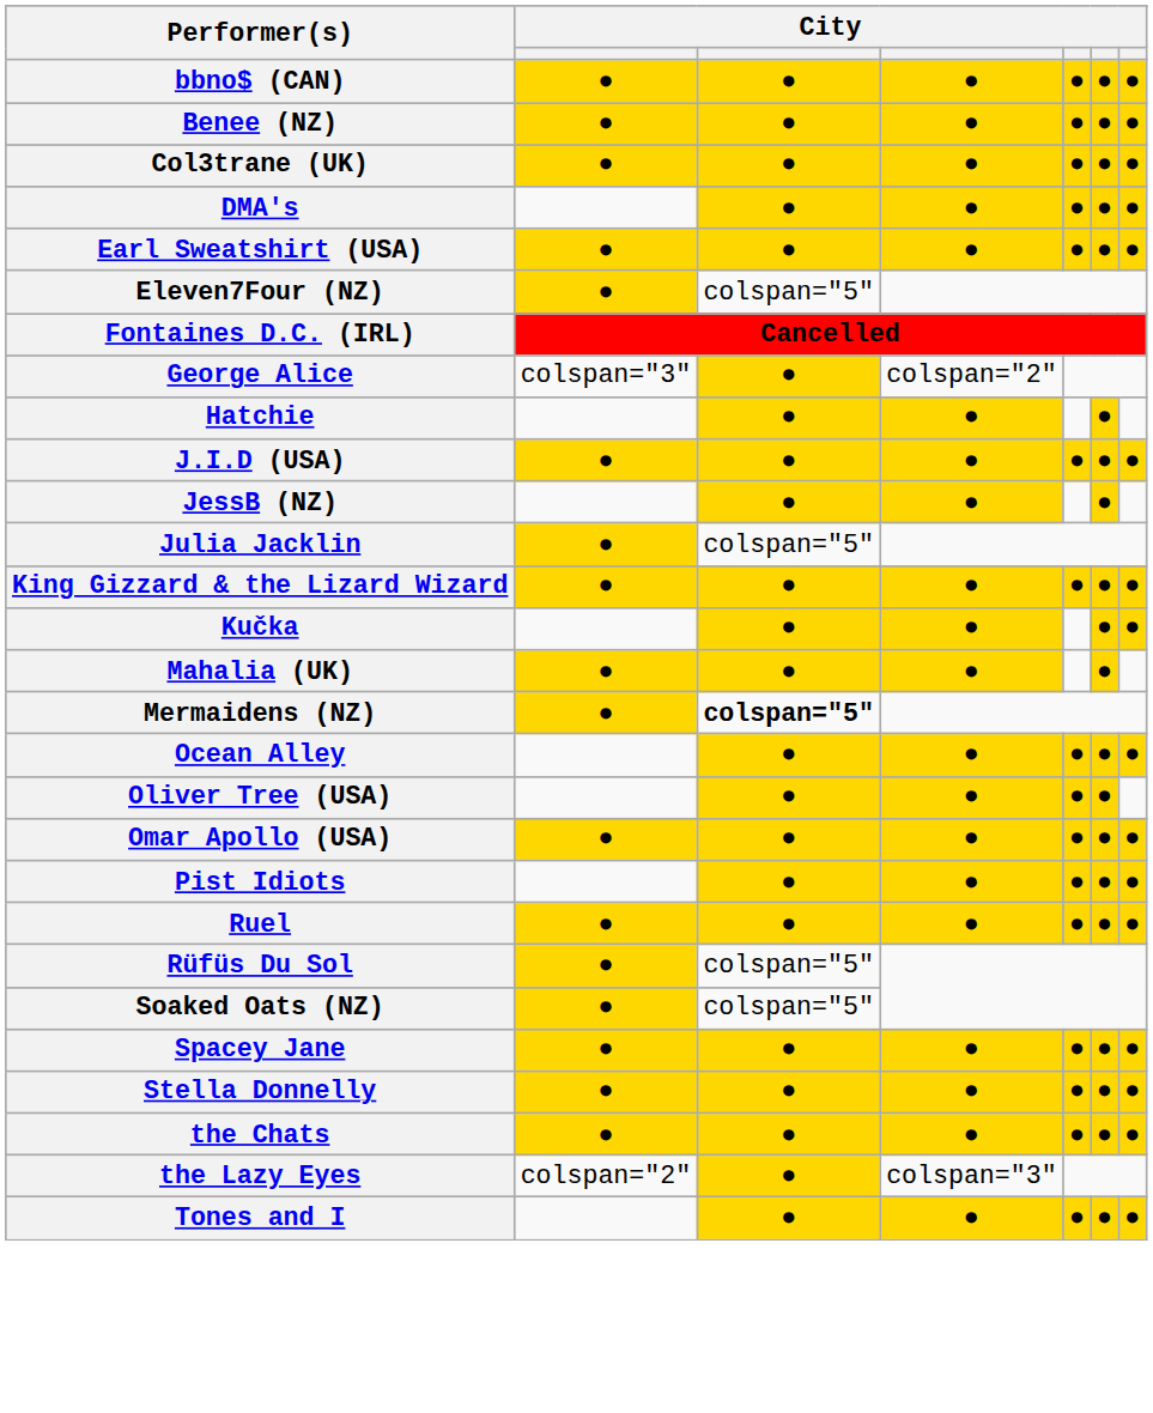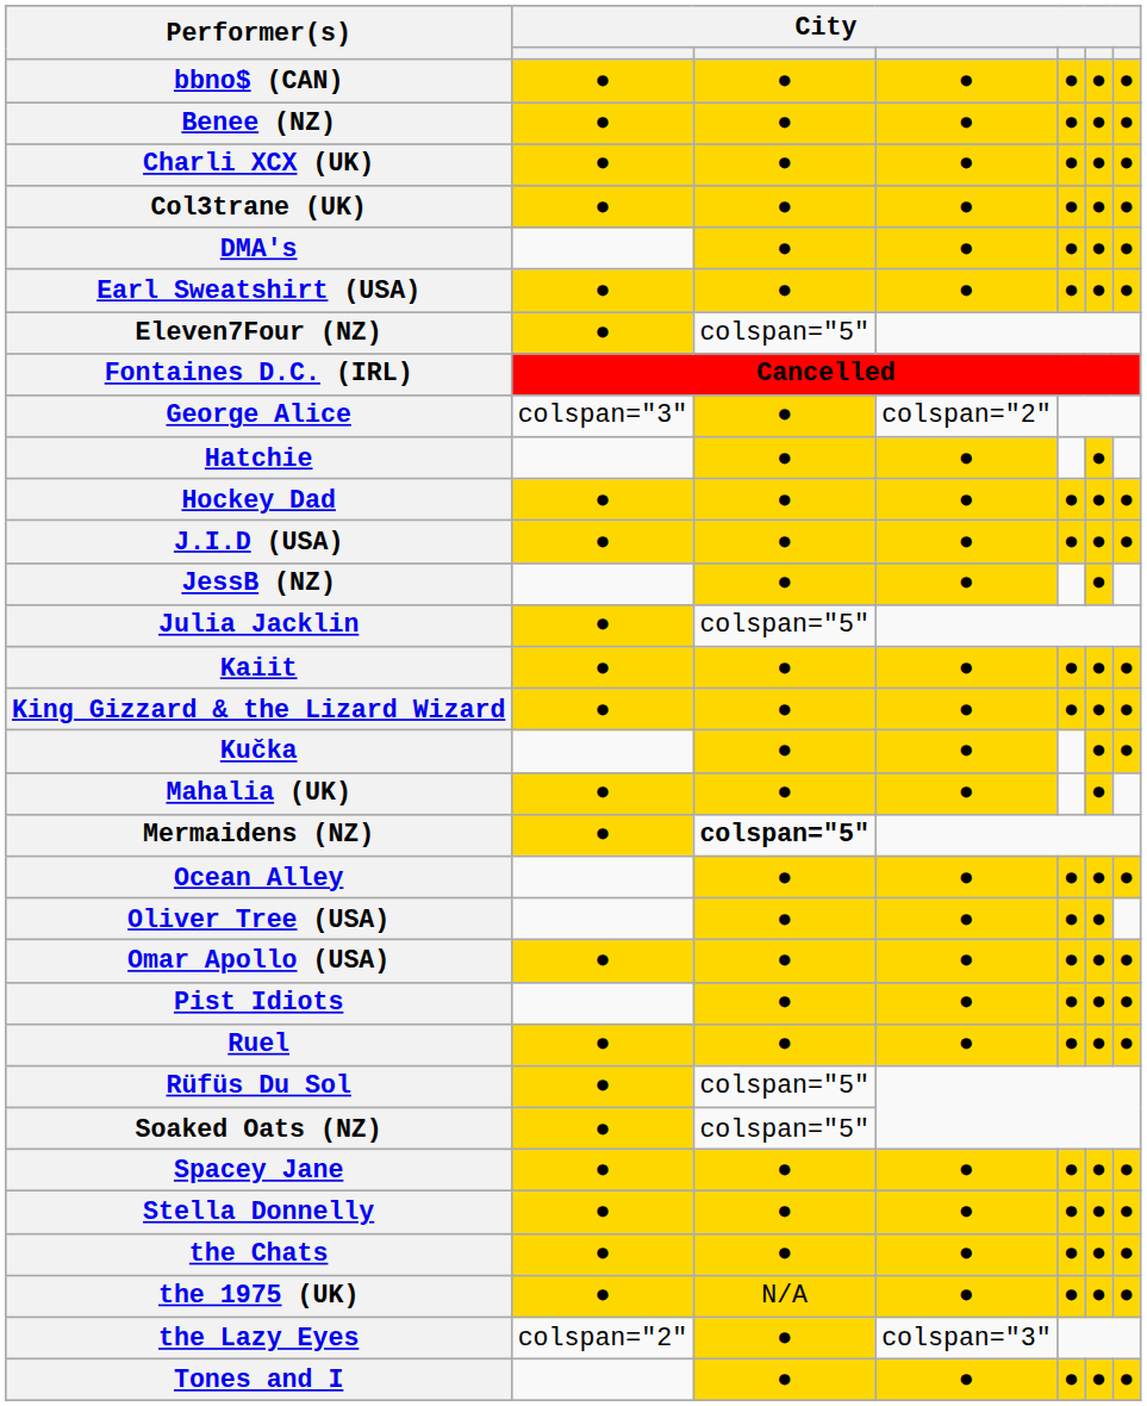+ row: Charli XCX (UK) | ● | ● | ● | ● | ● | ●
+ row: Hockey Dad | ● | ● | ● | ● | ● | ●
+ row: Kaiit | ● | ● | ● | ● | ● | ●
+ row: the 1975 (UK) | ● | N/A | ● | ● | ● | ●
